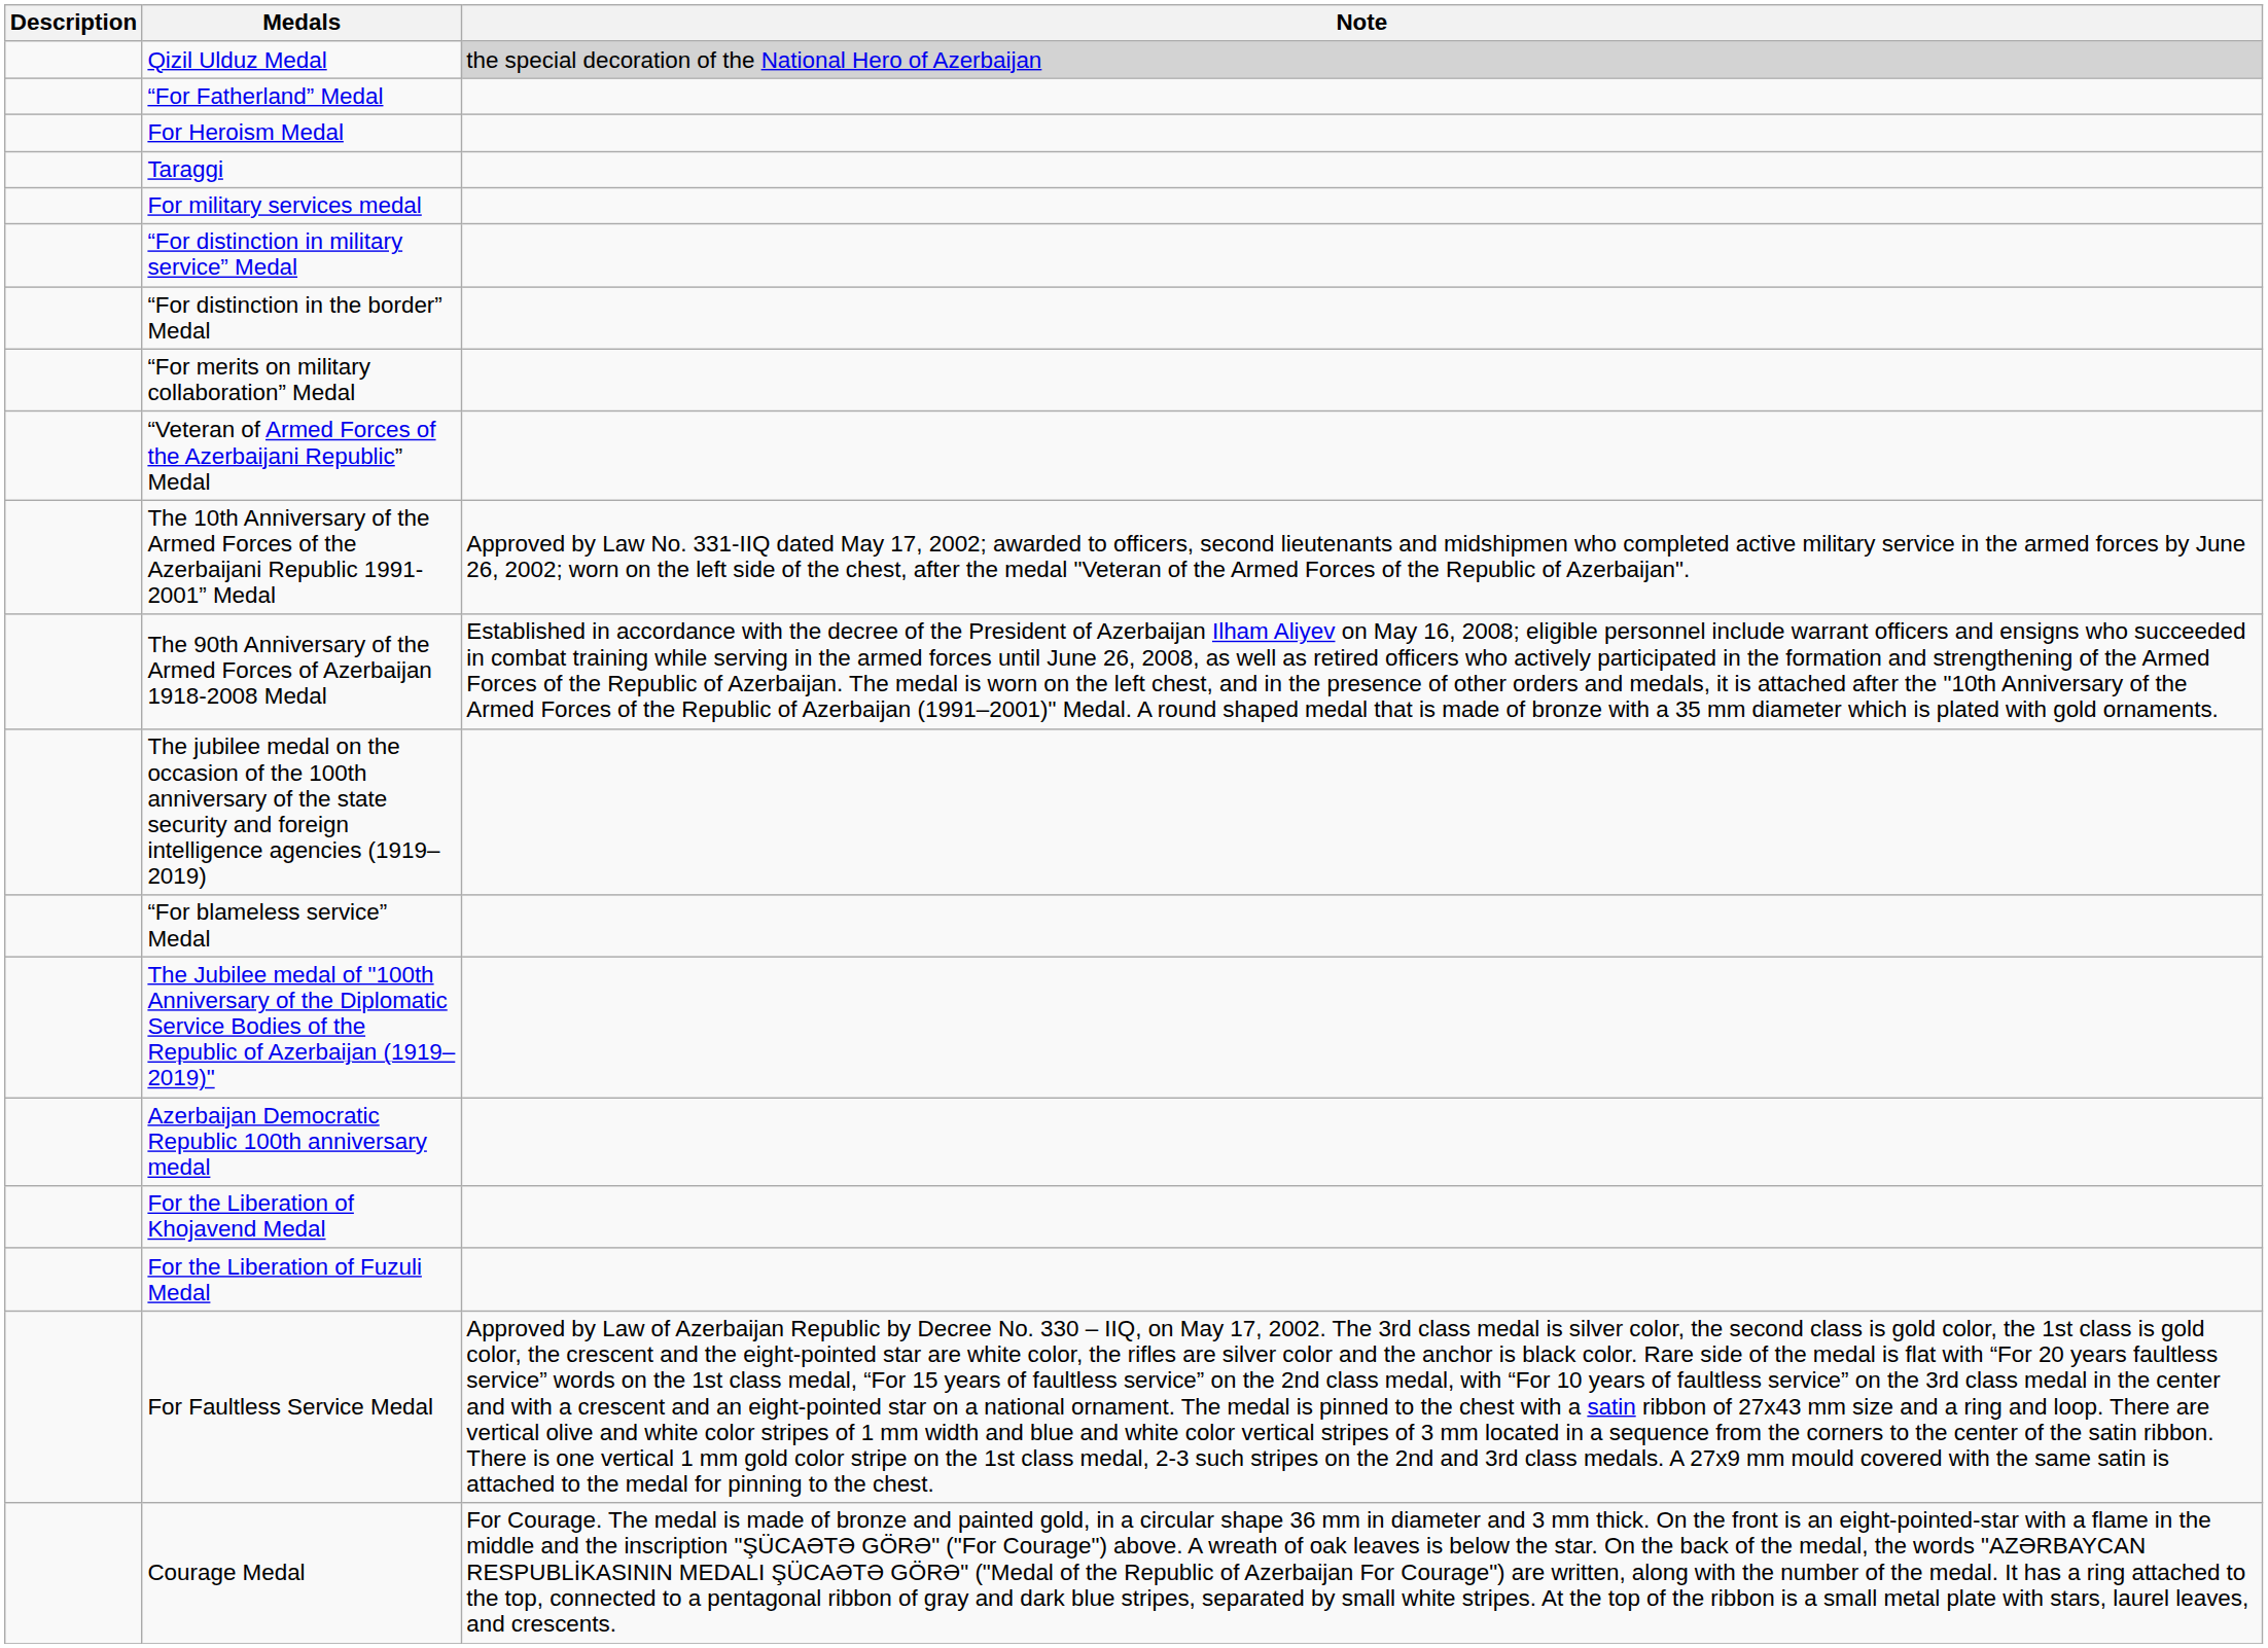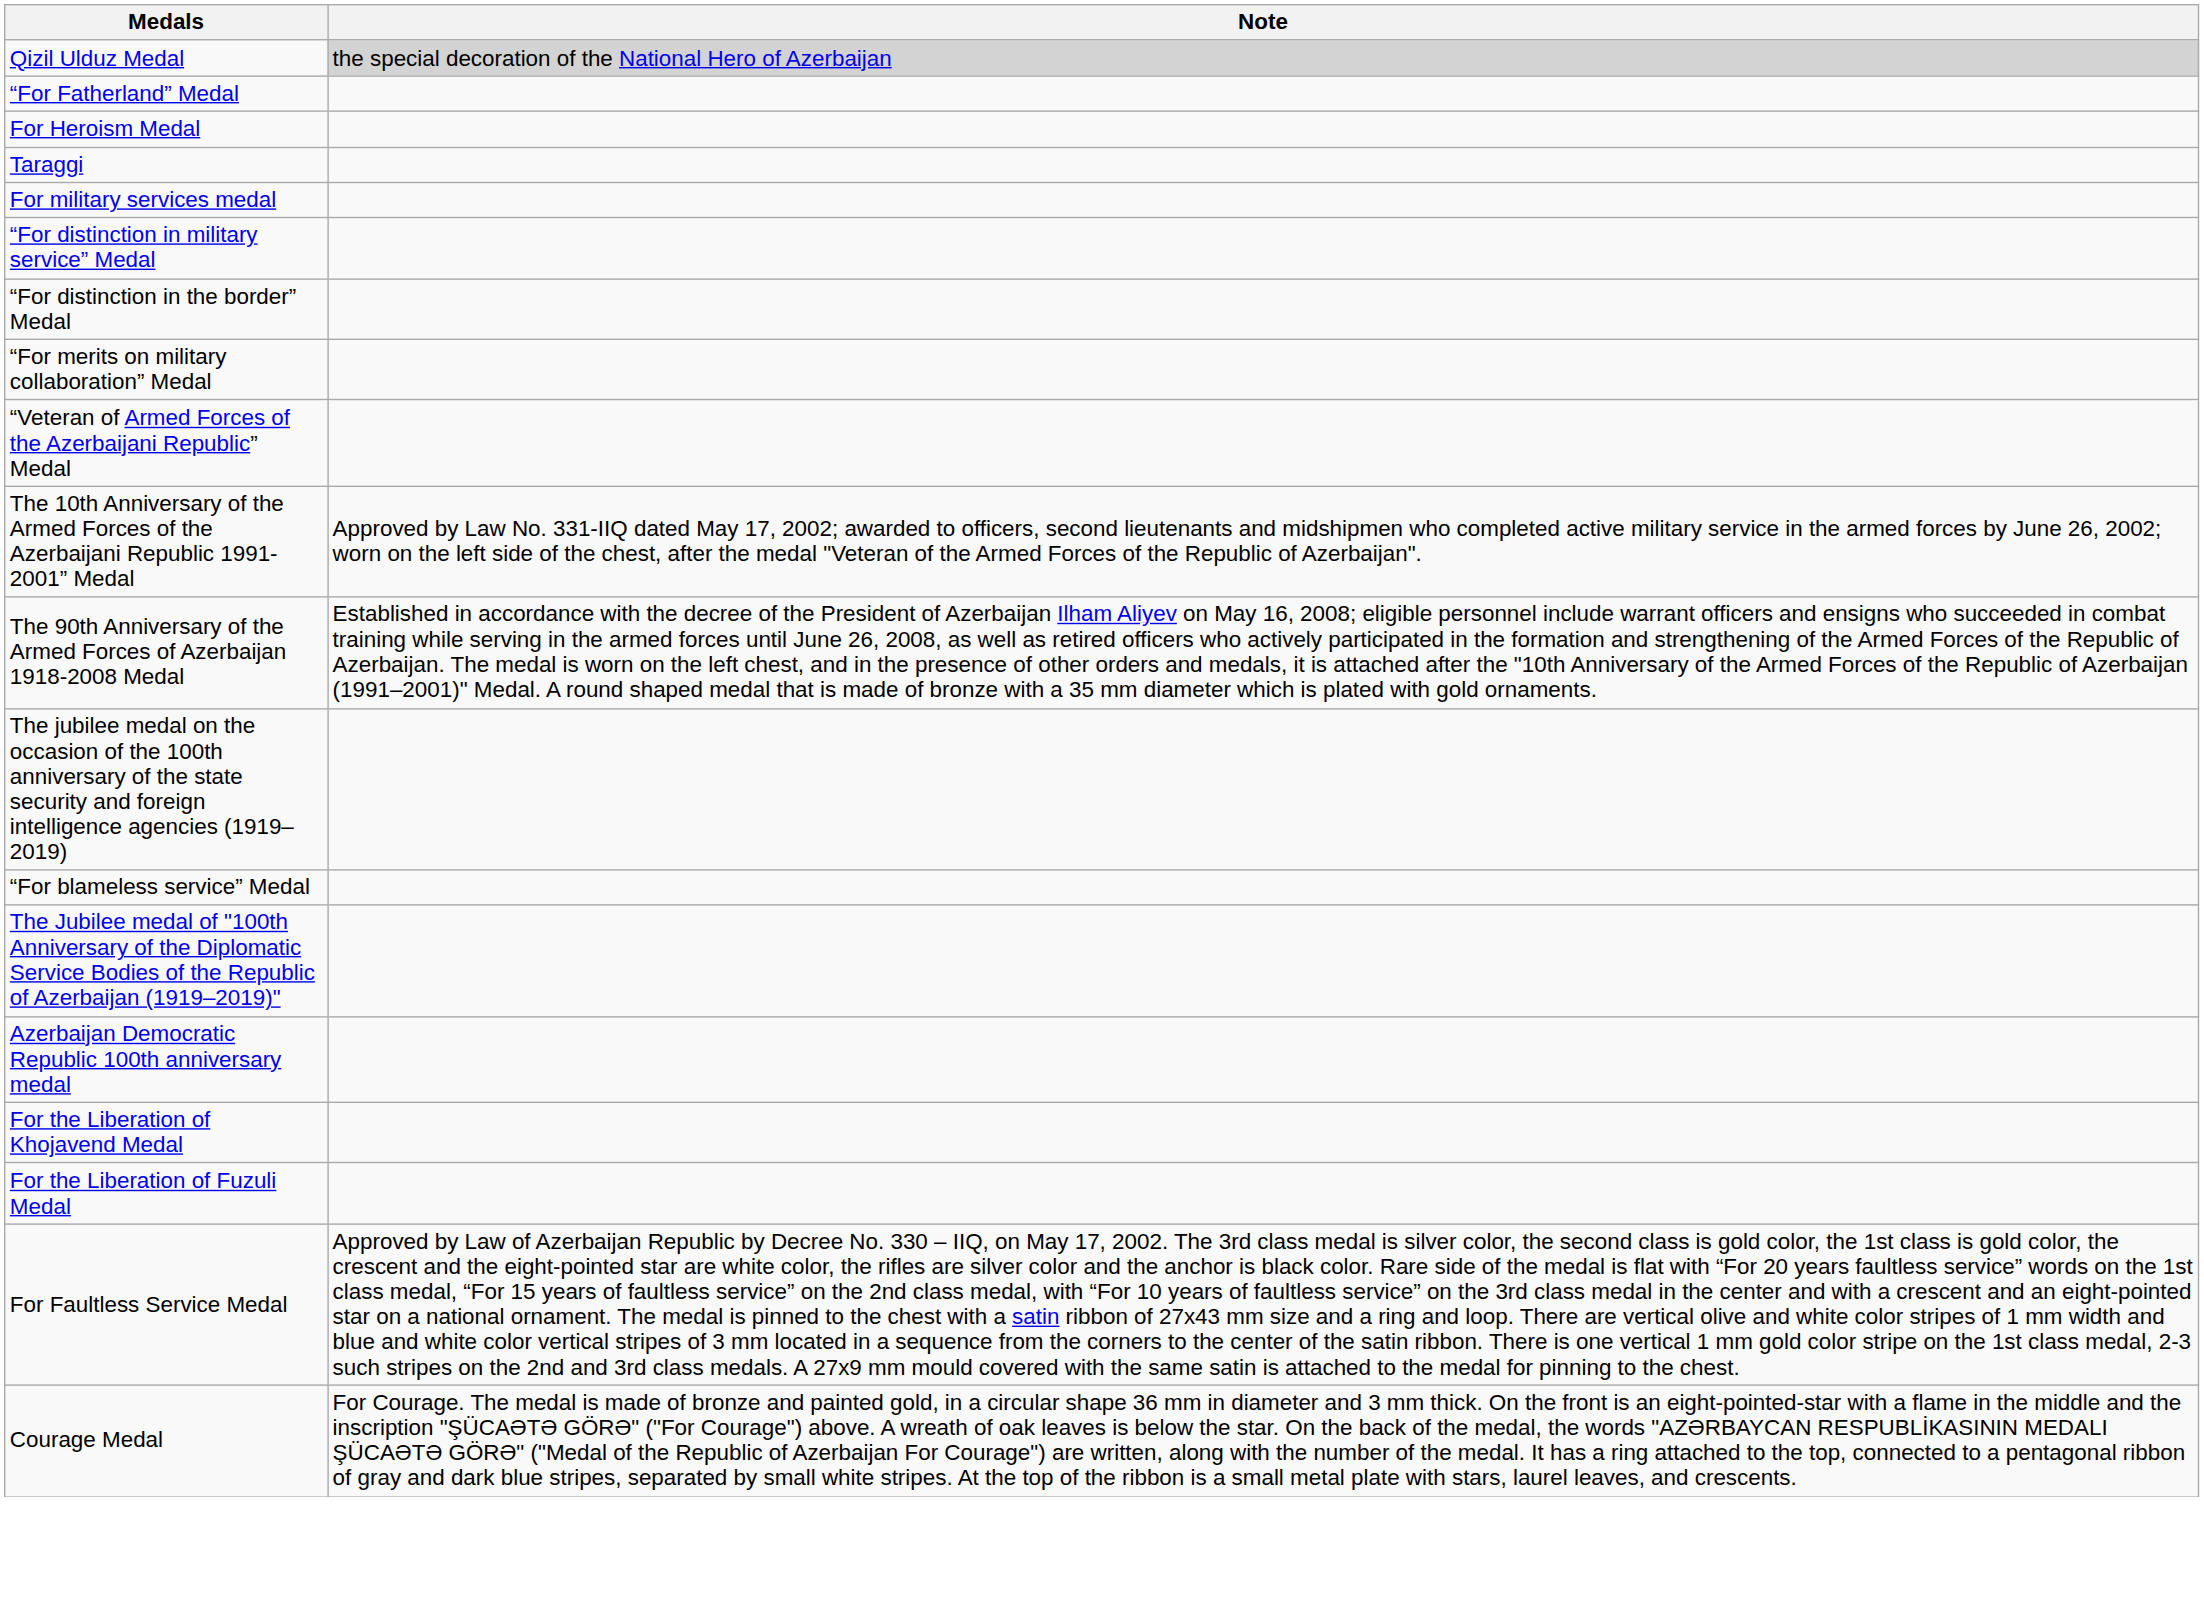- column: Description
